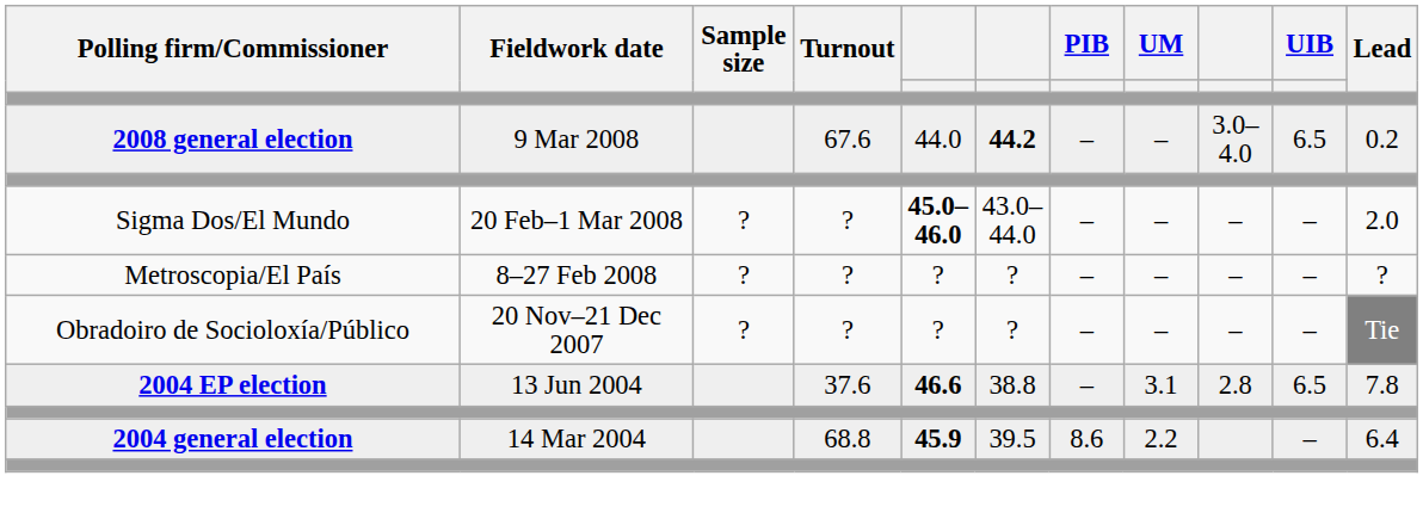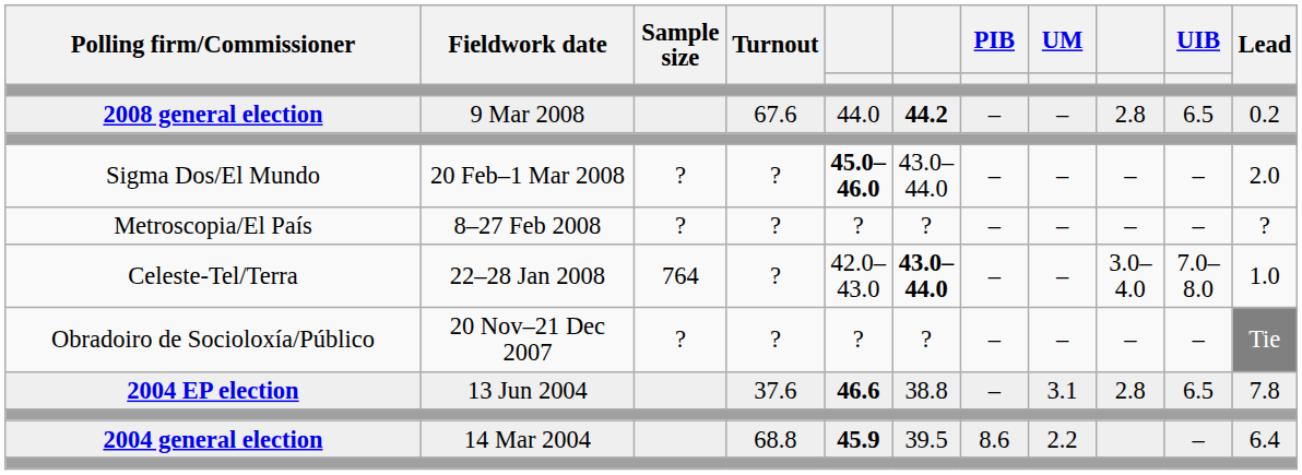2008 general election | column 9: 3.0– 4.0 -> 2.8
+ row: Celeste-Tel/Terra | 22–28 Jan 2008 | 764 | ? | 42.0– 43.0 | 43.0– 44.0 | – | – | 3.0– 4.0 | 7.0– 8.0 | 1.0
